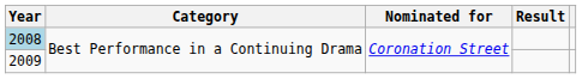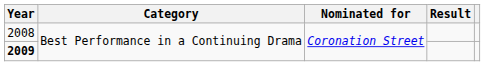2008 | Year: lightblue background -> no background
2009 | Year: normal -> bold
